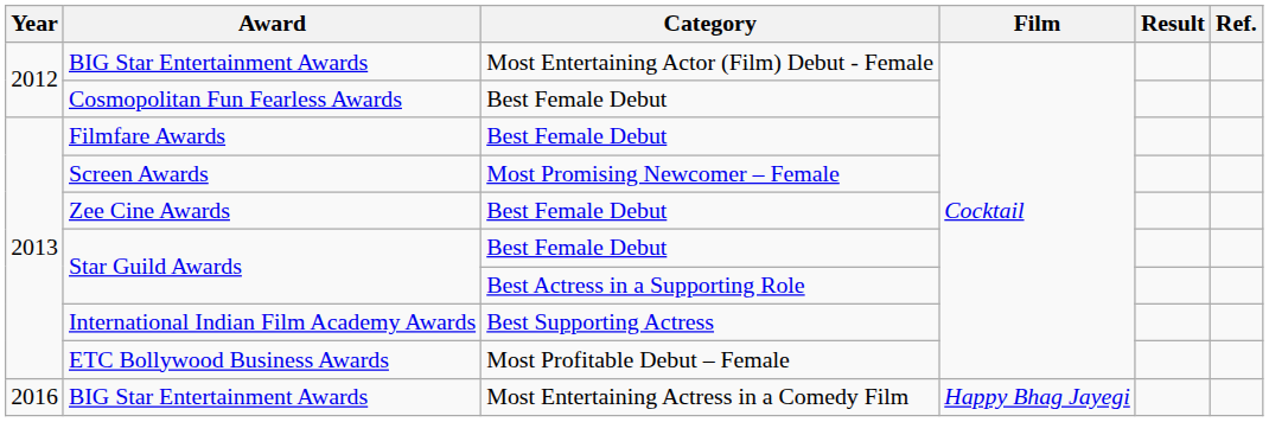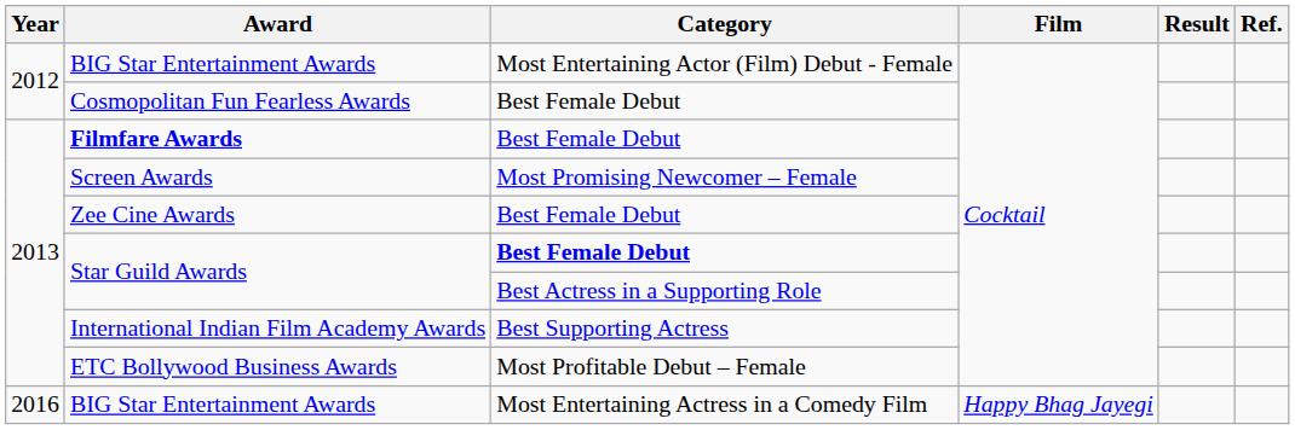Filmfare Awards | Award: normal -> bold
Star Guild Awards / Best Female Debut | Category: normal -> bold
